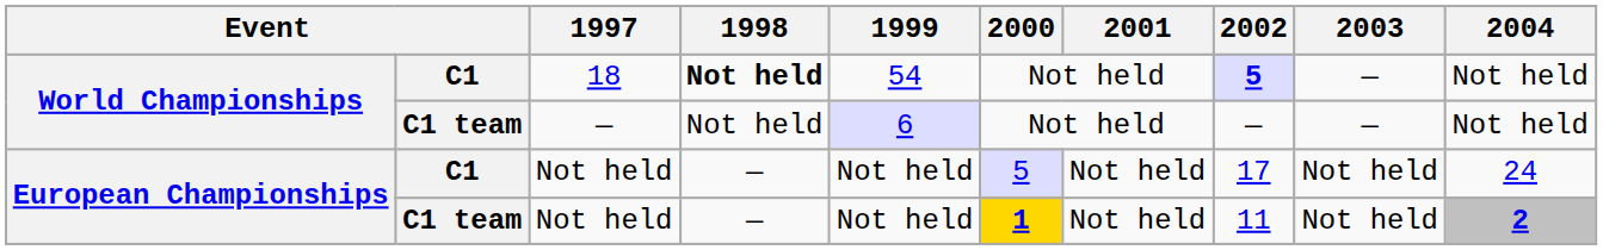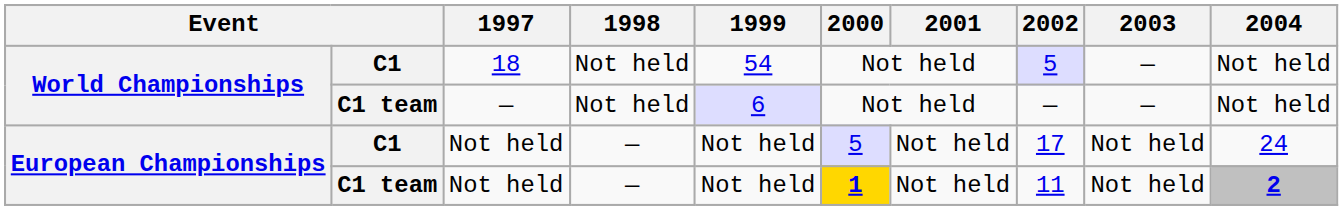18 | 1998: bold -> normal
18 | 2002: bold -> normal
